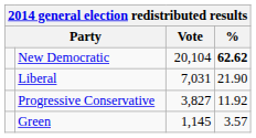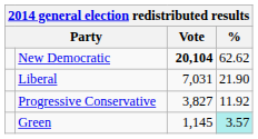New Democratic | Vote: normal -> bold
New Democratic | %: bold -> normal
Green | %: no background -> paleturquoise background
